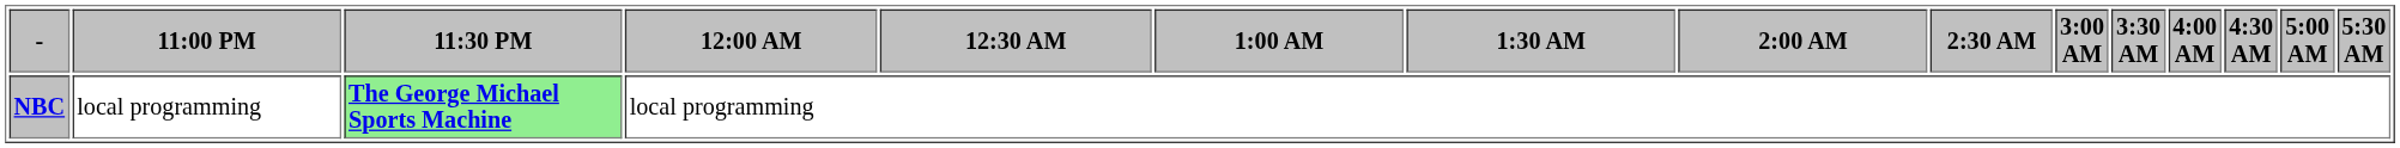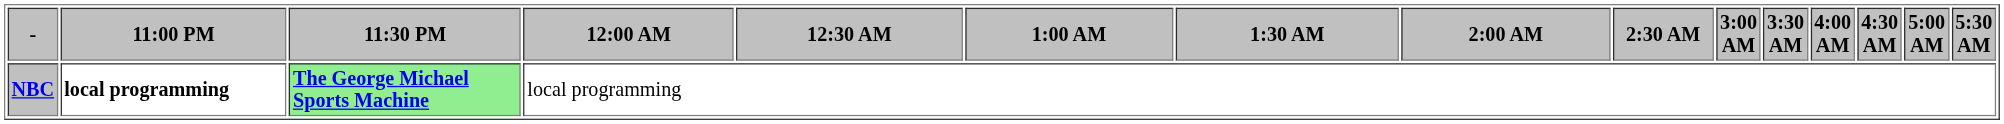NBC | 11:00 PM: normal -> bold
